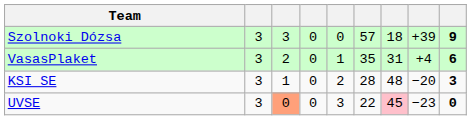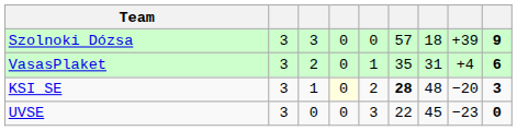KSI SE | column 4: no background -> lightyellow background
KSI SE | column 6: normal -> bold
UVSE | column 3: lightsalmon background -> no background
UVSE | column 7: pink background -> no background
